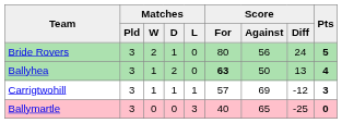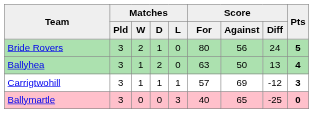Ballyhea | Score / For: bold -> normal
